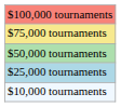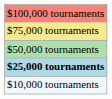row 4 | column 1: normal -> bold
